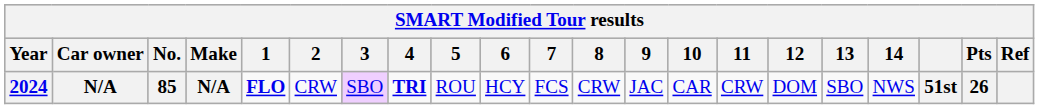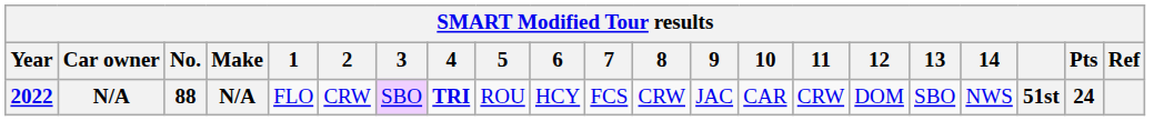row 3 | Year: 2024 -> 2022
row 3 | No.: 85 -> 88
row 3 | 1: bold -> normal
row 3 | Pts: 26 -> 24
